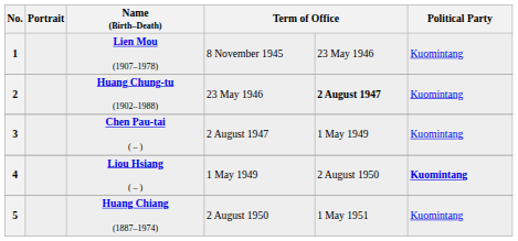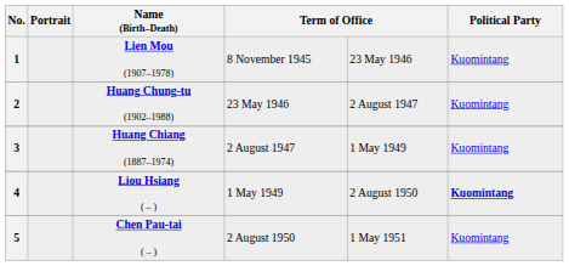2 | column 5: bold -> normal
3 | Name (Birth–Death): Chen Pau-tai ( – ) -> Huang Chiang (1887–1974)
5 | Name (Birth–Death): Huang Chiang (1887–1974) -> Chen Pau-tai ( – )
